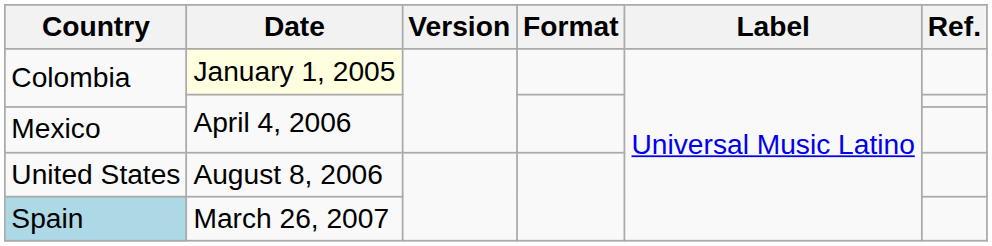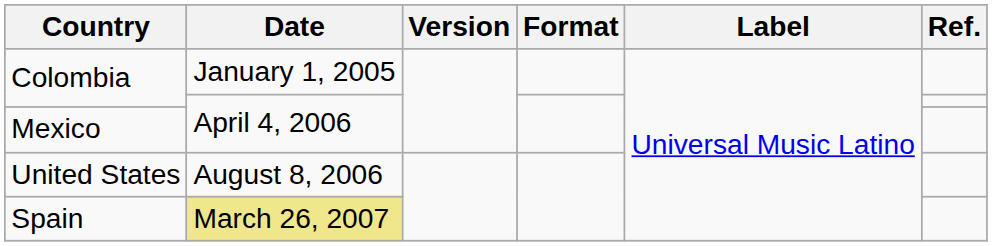Colombia / January 1, 2005 | Date: lightyellow background -> no background
Spain | Country: lightblue background -> no background
Spain | Date: no background -> khaki background
